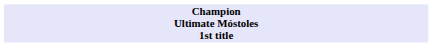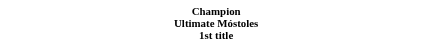row 1 | column 1: lavender background -> no background
